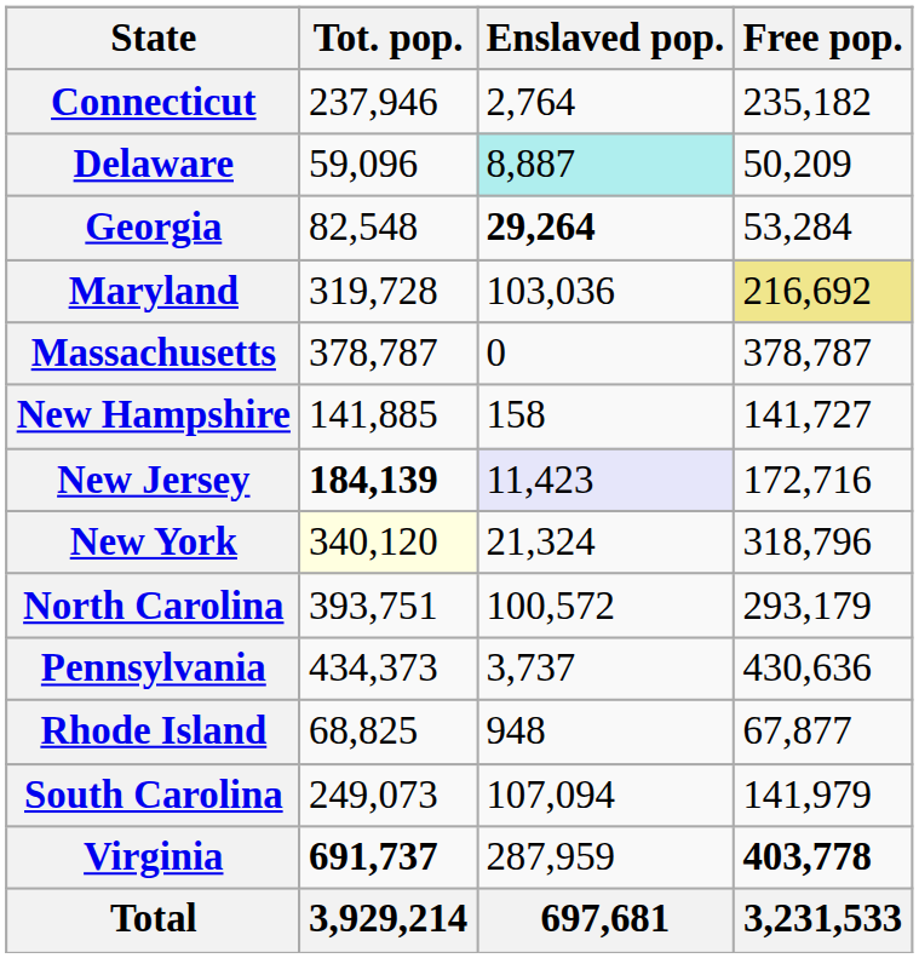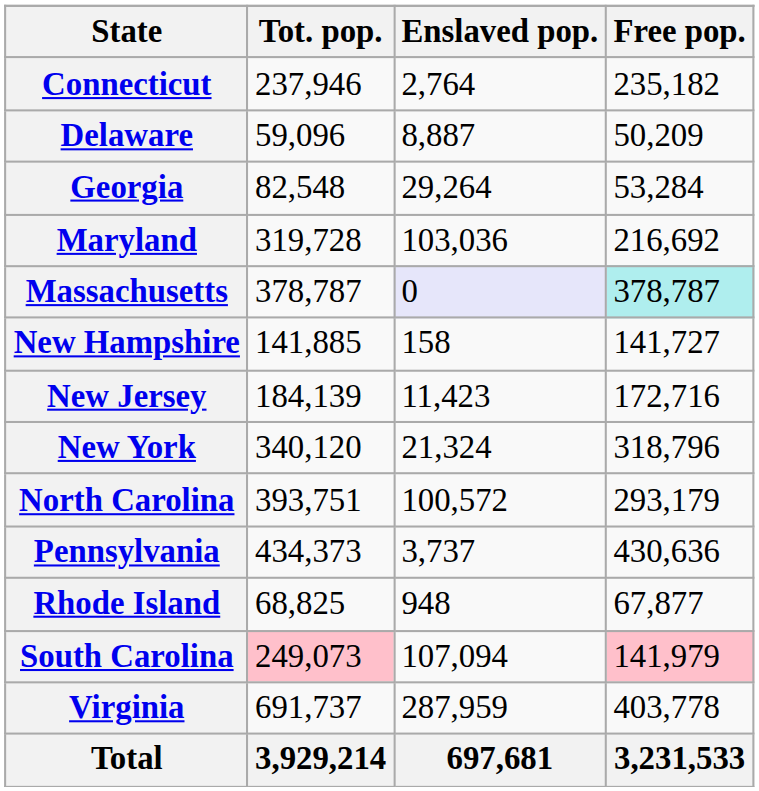Delaware | Enslaved pop.: paleturquoise background -> no background
Georgia | Enslaved pop.: bold -> normal
Maryland | Free pop.: khaki background -> no background
Massachusetts | Enslaved pop.: no background -> lavender background
Massachusetts | Free pop.: no background -> paleturquoise background
New Jersey | Tot. pop.: bold -> normal
New Jersey | Enslaved pop.: lavender background -> no background
New York | Tot. pop.: lightyellow background -> no background
South Carolina | Tot. pop.: no background -> pink background
South Carolina | Free pop.: no background -> pink background
Virginia | Tot. pop.: bold -> normal
Virginia | Free pop.: bold -> normal
